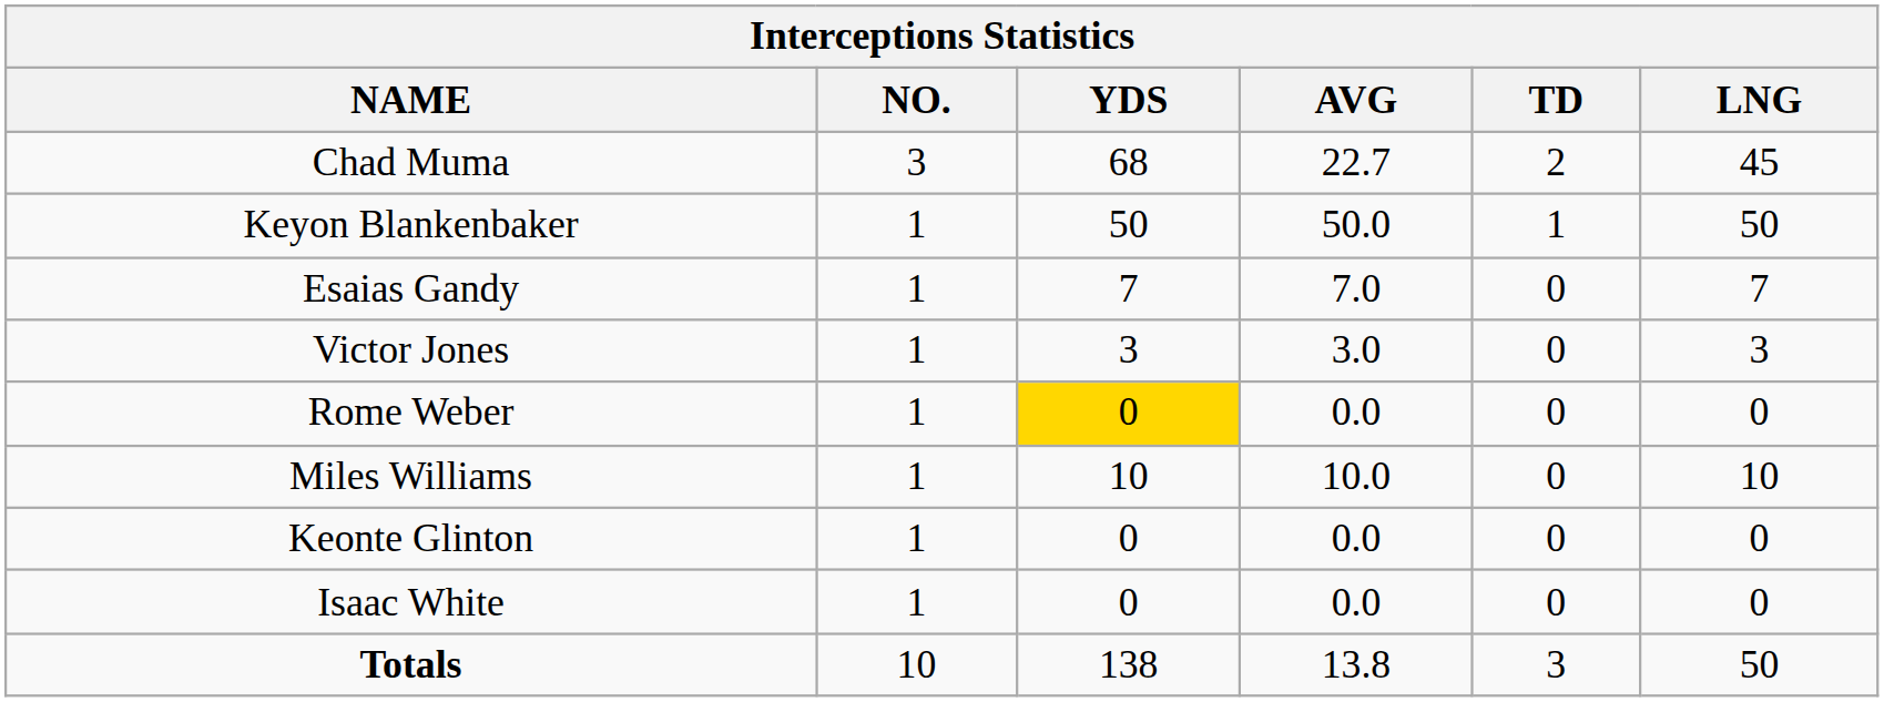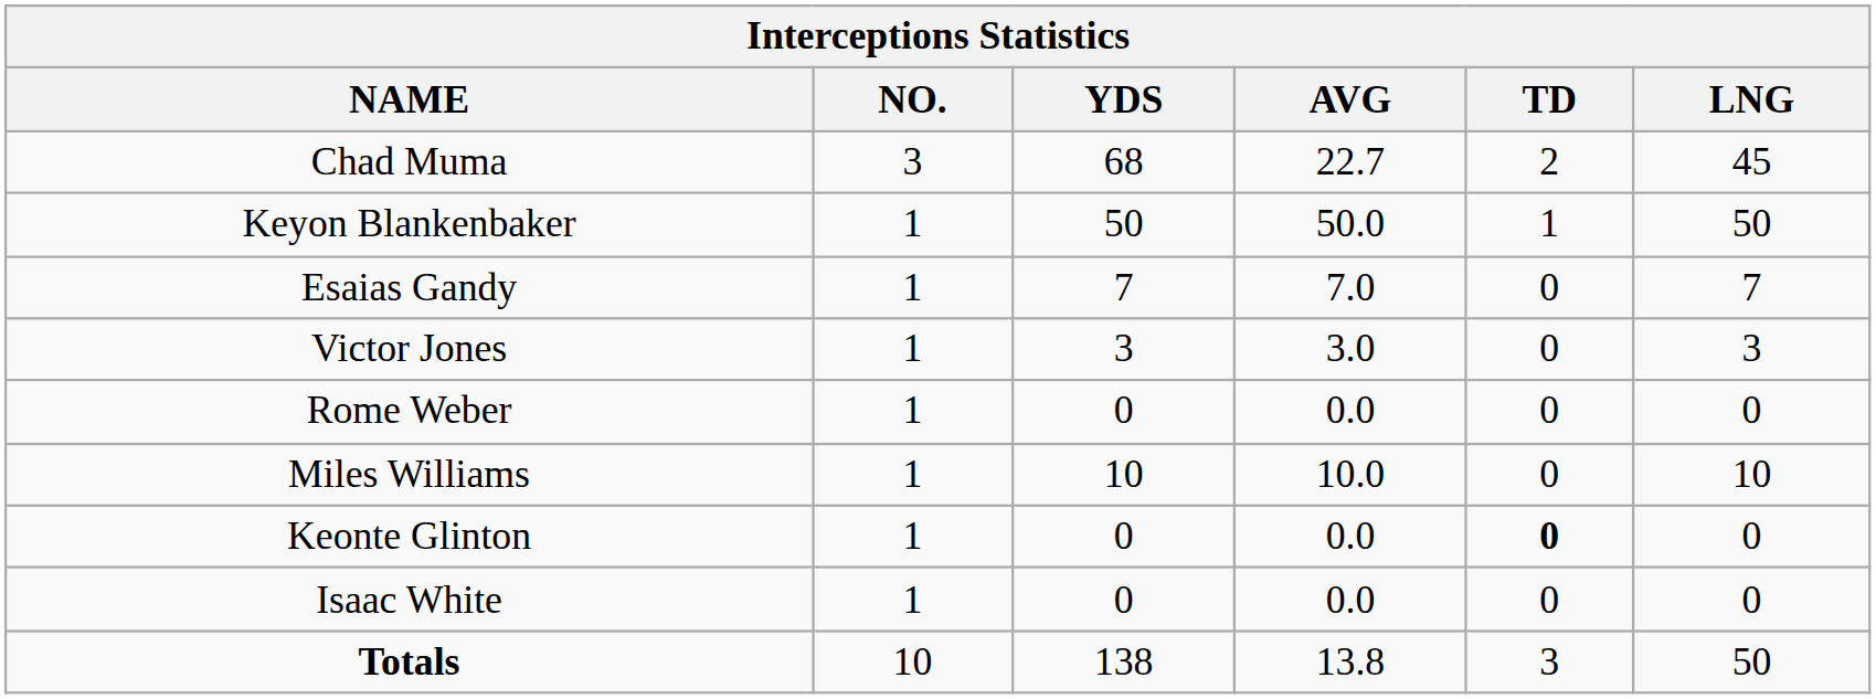Rome Weber | YDS: gold background -> no background
Keonte Glinton | TD: normal -> bold
